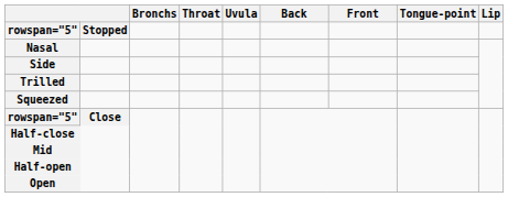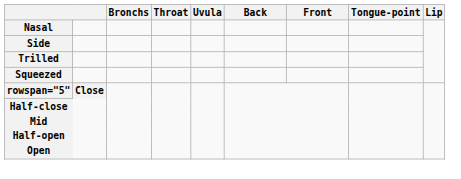- row: rowspan="5" | Stopped
